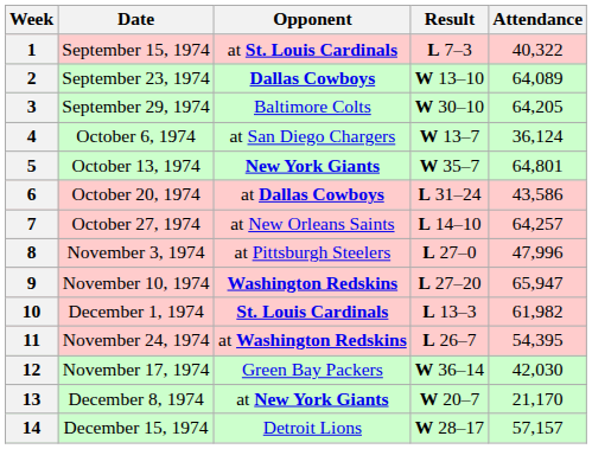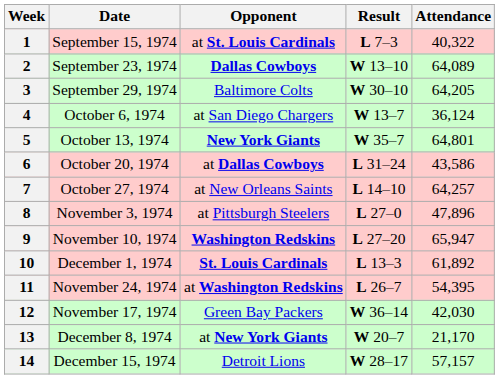8 | Attendance: 47,996 -> 47,896
10 | Attendance: 61,982 -> 61,892
